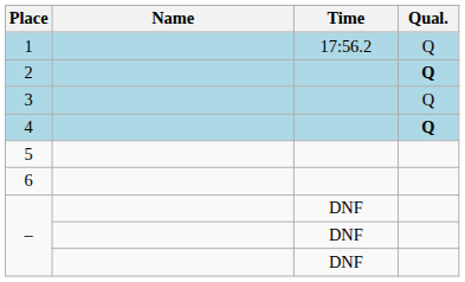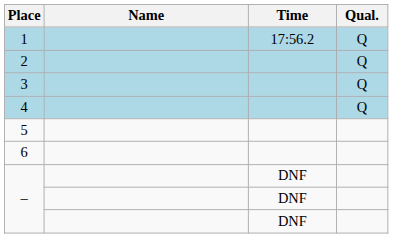2 | Qual.: bold -> normal
4 | Qual.: bold -> normal
